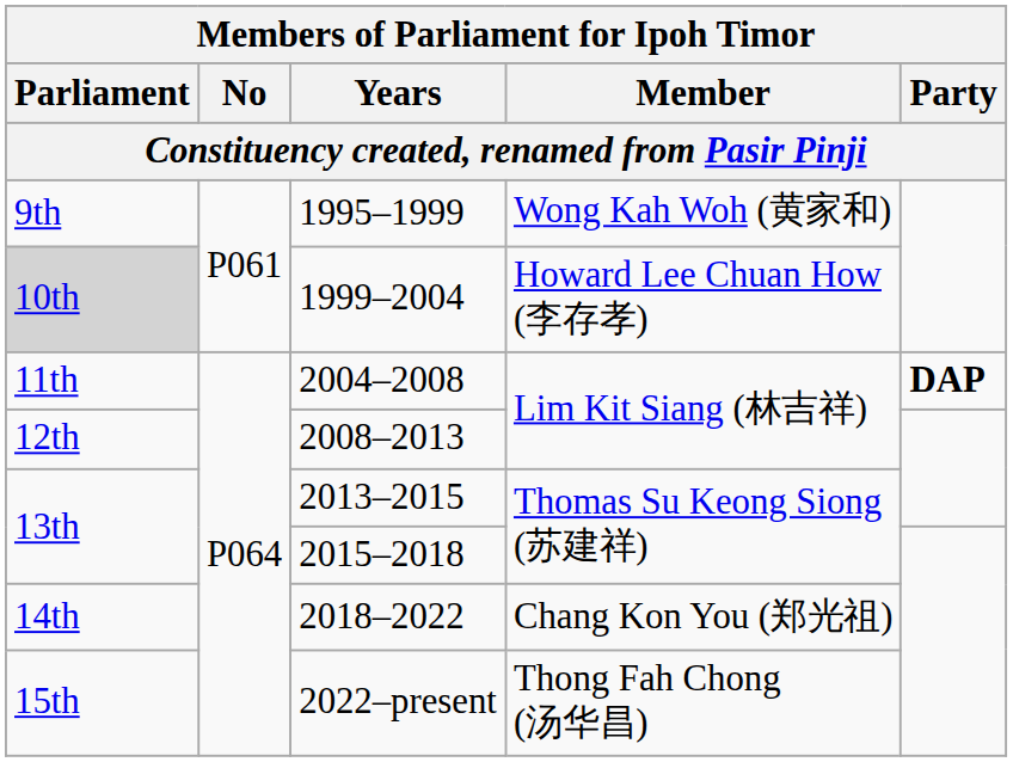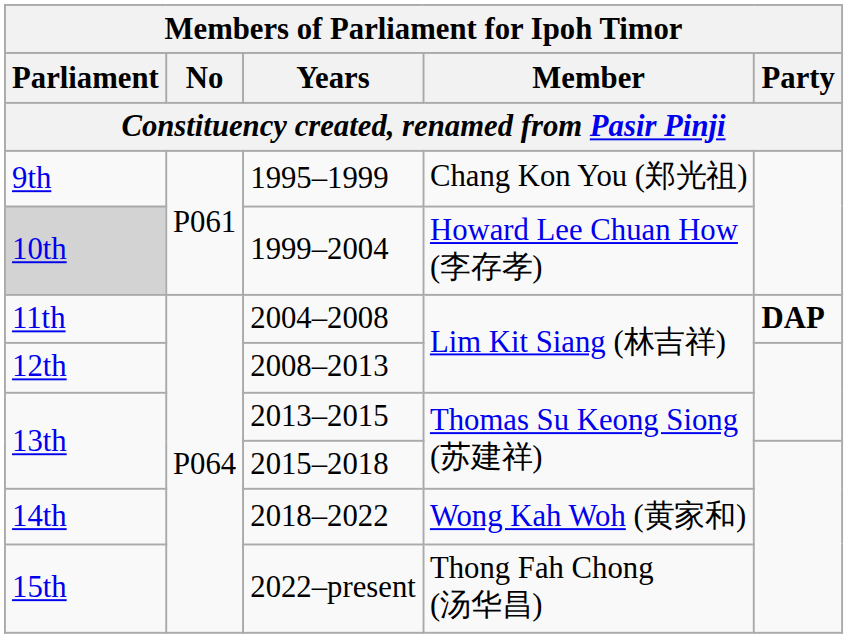1995–1999 | Member: Wong Kah Woh (黄家和) -> Chang Kon You (郑光祖)
2018–2022 | Member: Chang Kon You (郑光祖) -> Wong Kah Woh (黄家和)
